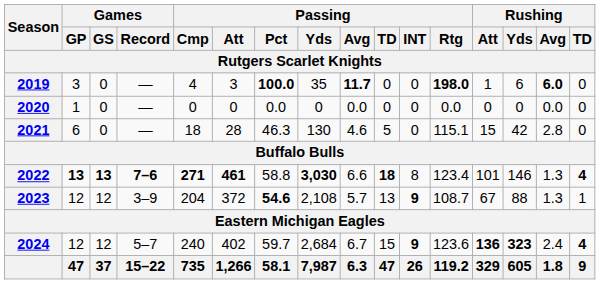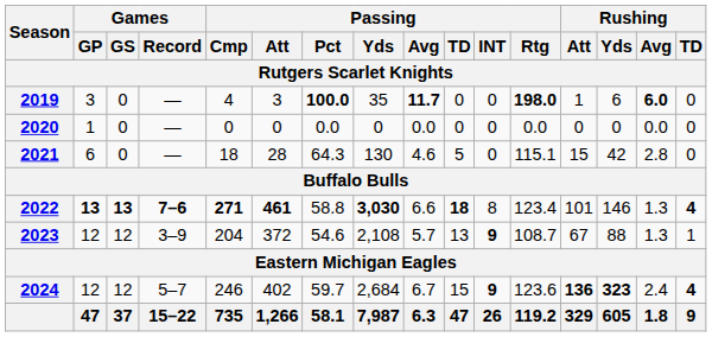2021 | Passing / Pct: 46.3 -> 64.3
2023 | Passing / Pct: bold -> normal
2024 | Passing / Cmp: 240 -> 246
